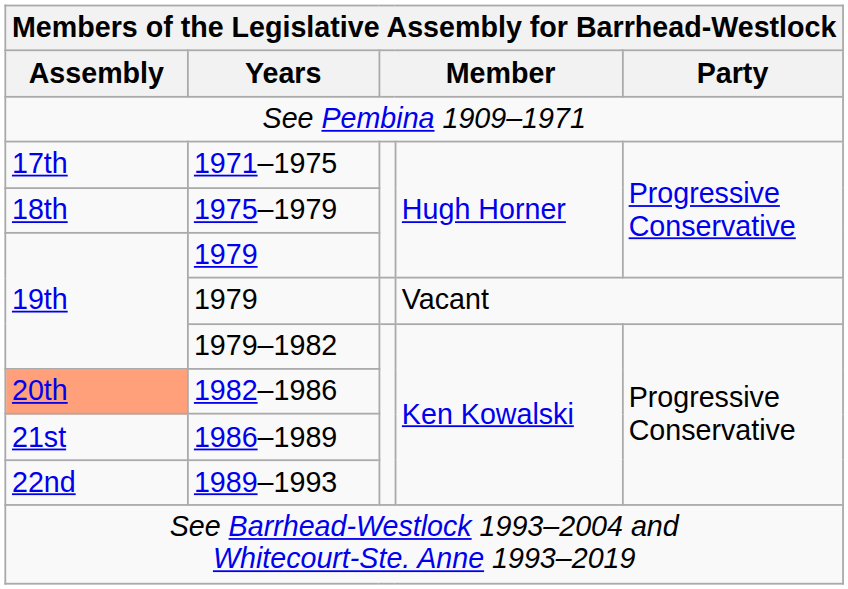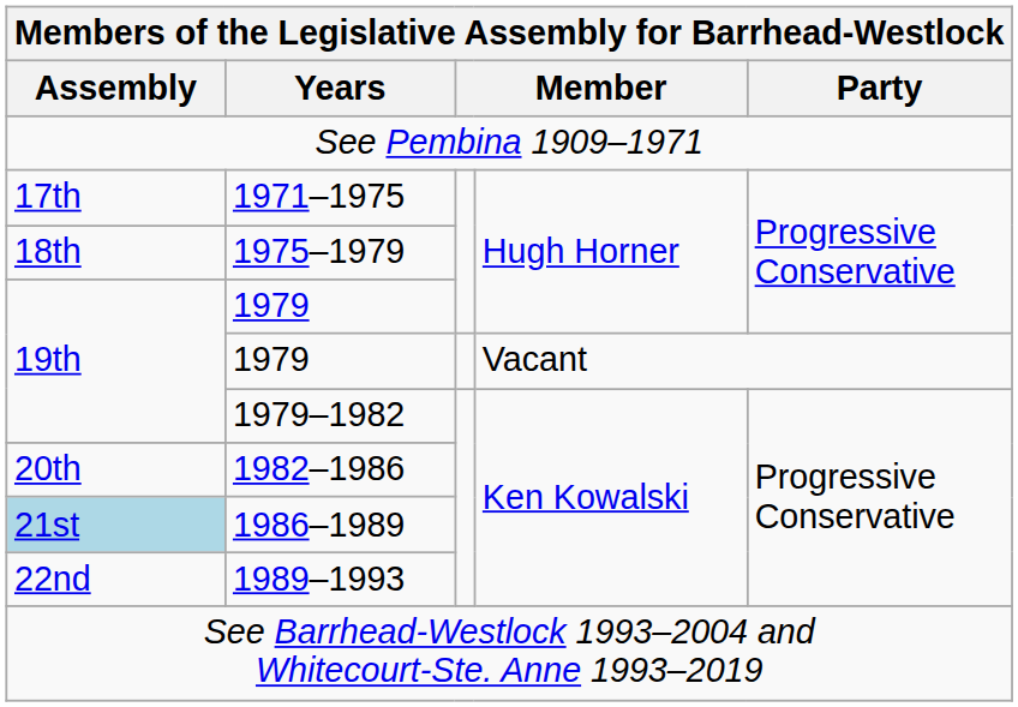1982–1986 | Assembly: lightsalmon background -> no background
1986–1989 | Assembly: no background -> lightblue background
